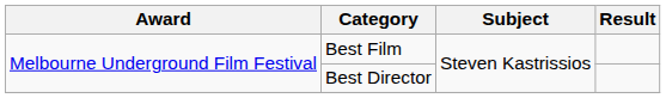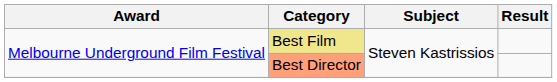Best Film | Category: no background -> khaki background
Best Director | Category: no background -> lightsalmon background
